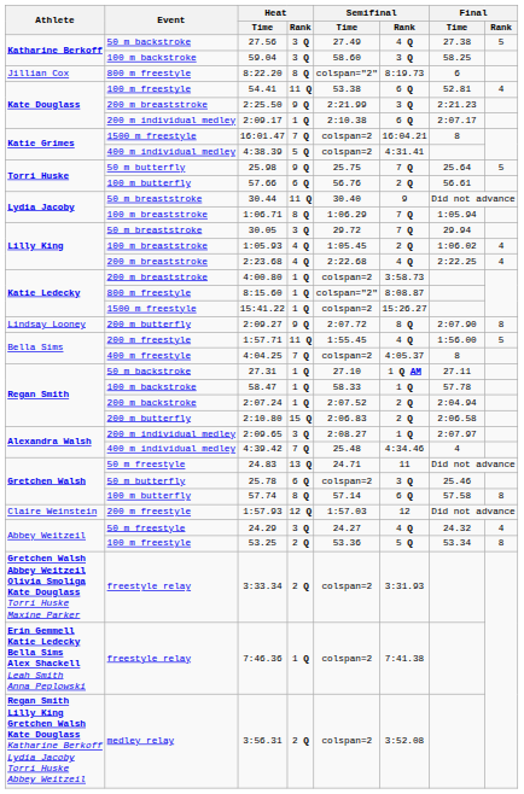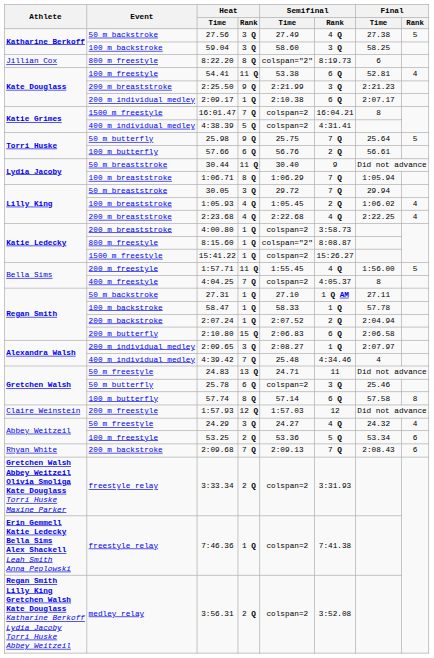- row: Lindsay Looney | 200 m butterfly | 2:09.27 | 9 Q | 2:07.72 | 8 Q | 2:07.90 | 8
2:10.80 | Semifinal / Rank: 2 Q -> 6 Q
53.25 | Final / Rank: 8 -> 6
+ row: Rhyan White | 200 m backstroke | 2:09.68 | 7 Q | 2:09.13 | 7 Q | 2:08.43 | 6
